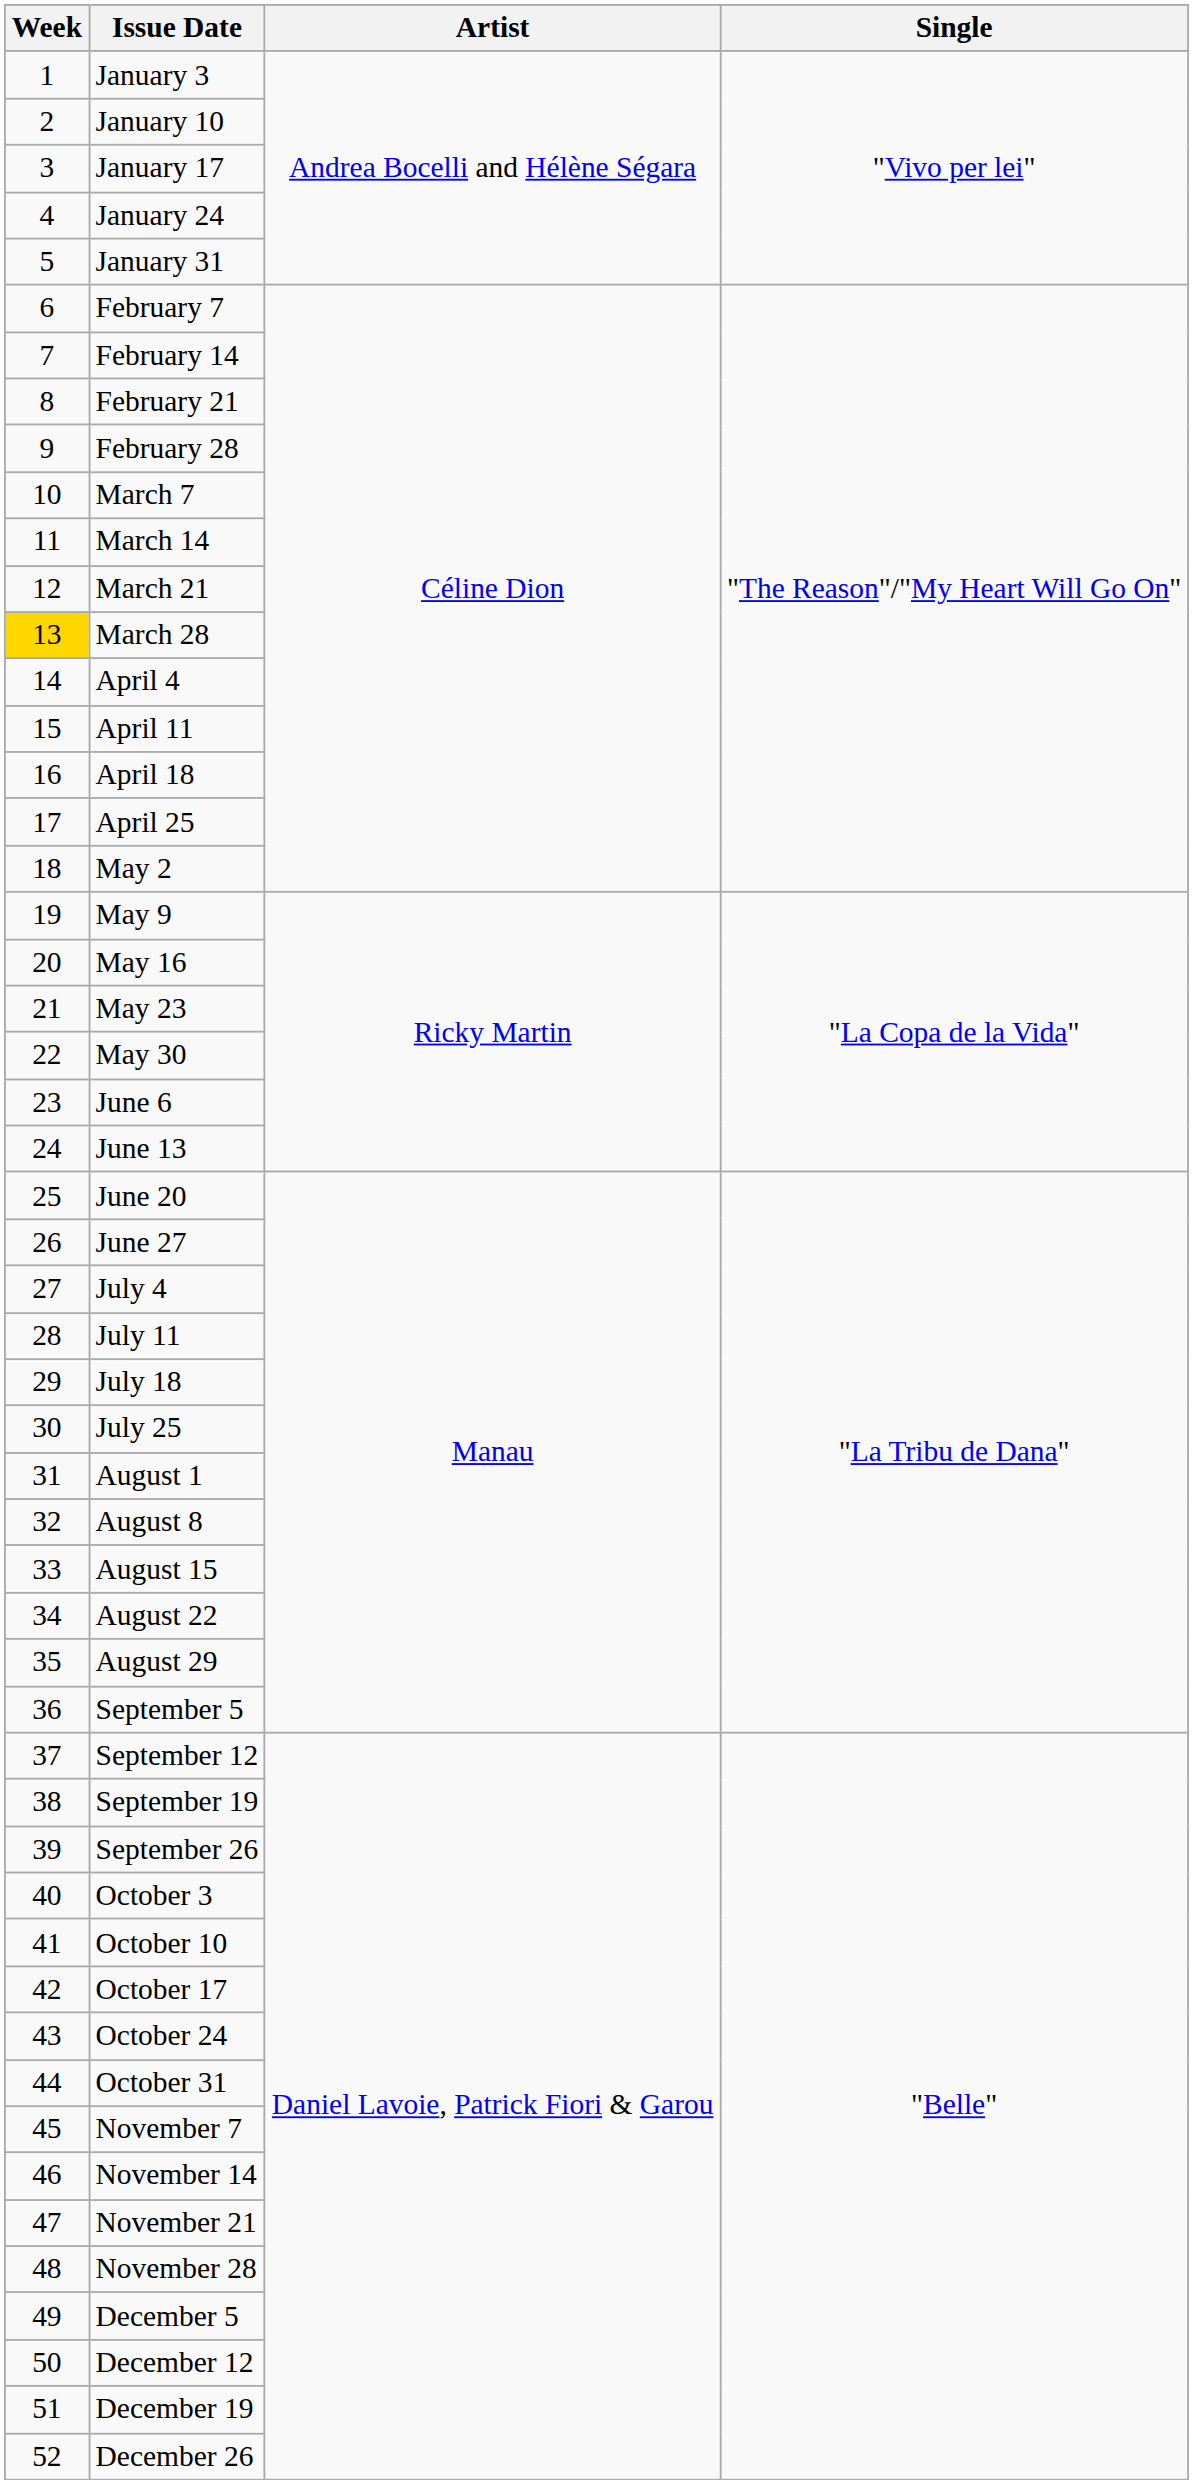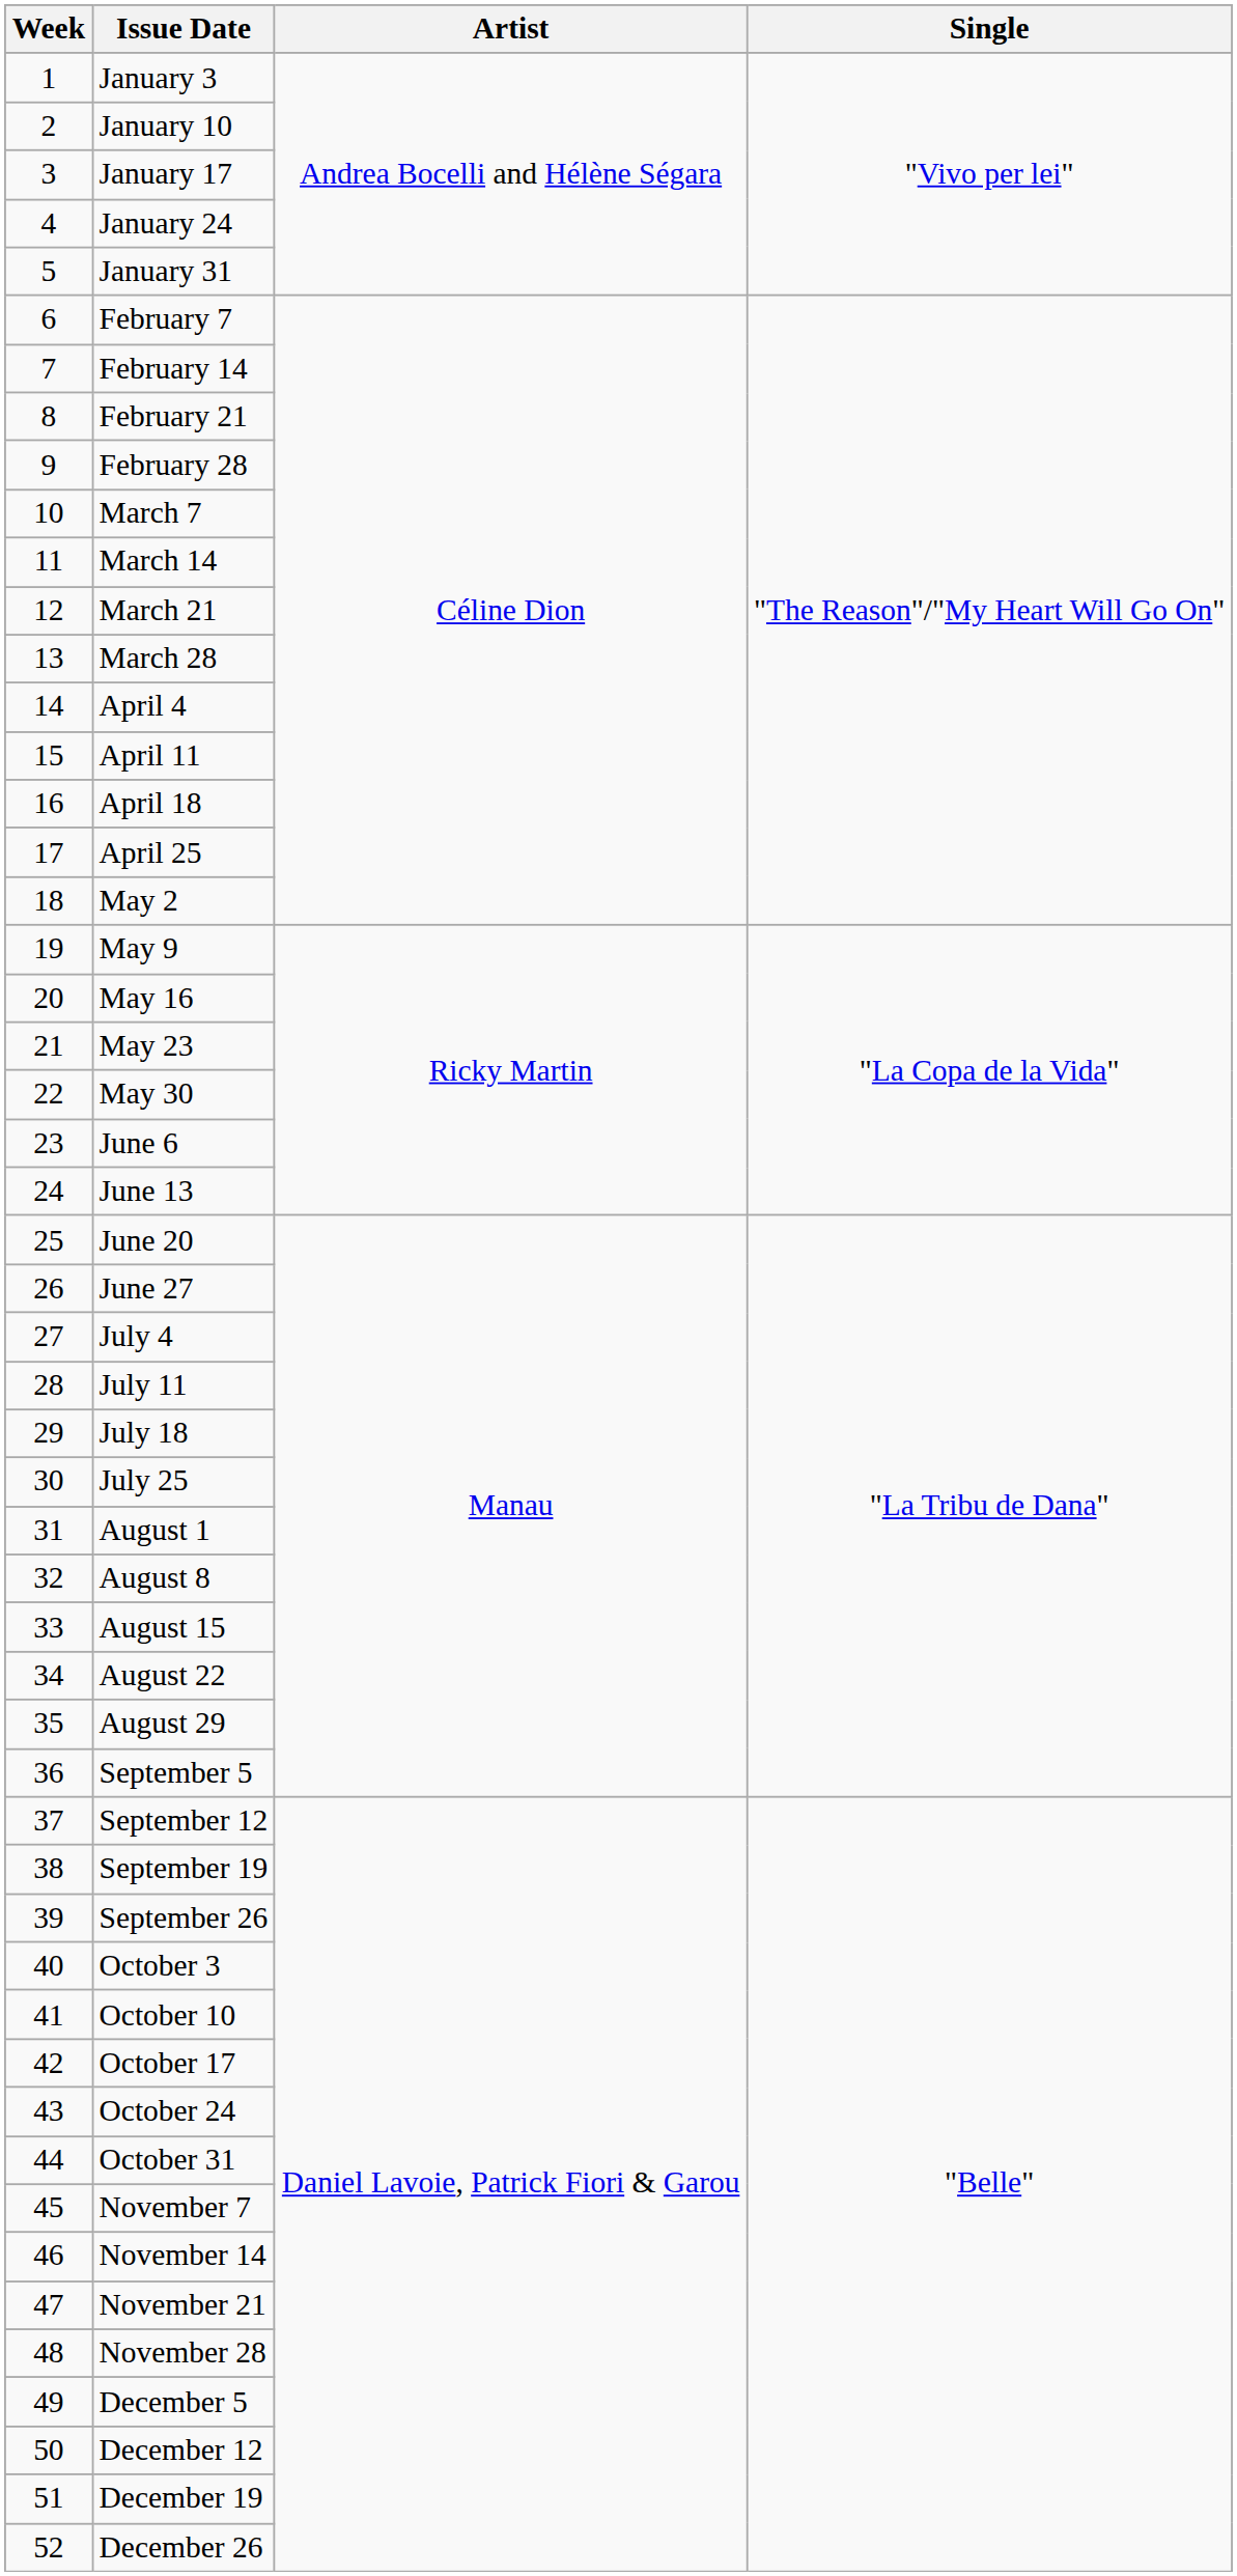March 28 | Week: gold background -> no background
